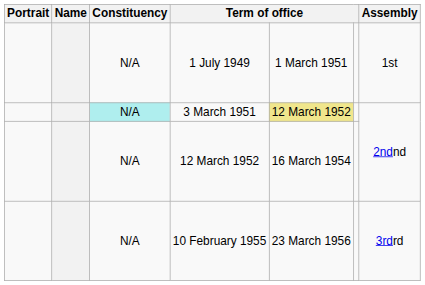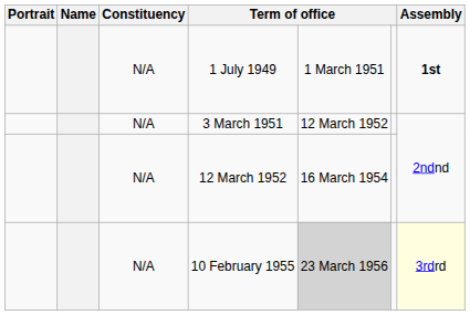1 July 1949 | Assembly: normal -> bold
3 March 1951 | Constituency: paleturquoise background -> no background
3 March 1951 | column 5: khaki background -> no background
10 February 1955 | column 5: no background -> lightgrey background
10 February 1955 | Assembly: no background -> lightyellow background
